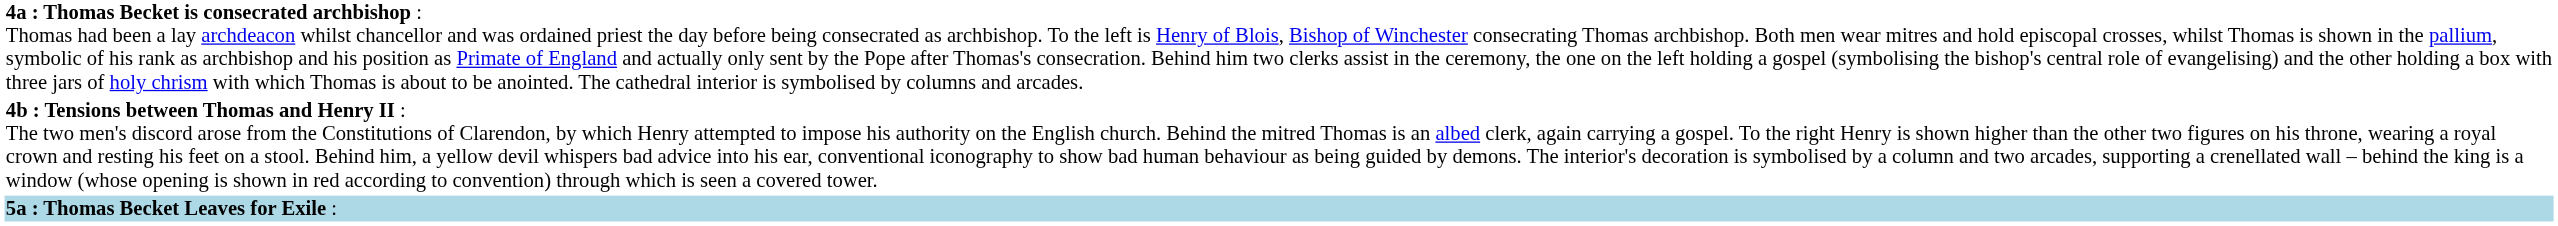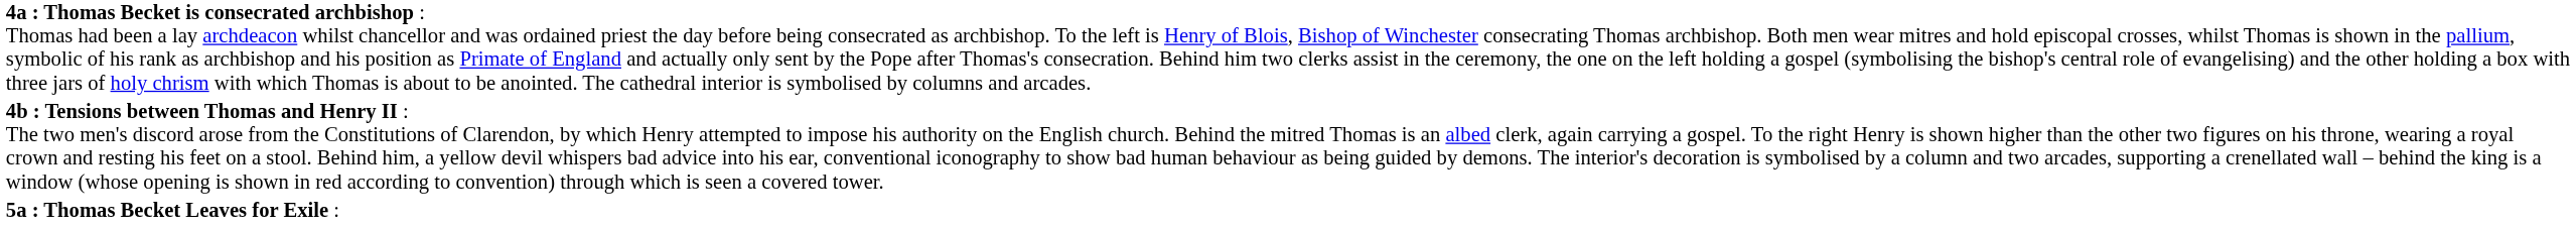5a : Thomas Becket Leaves for Exile : | column 1: lightblue background -> no background
